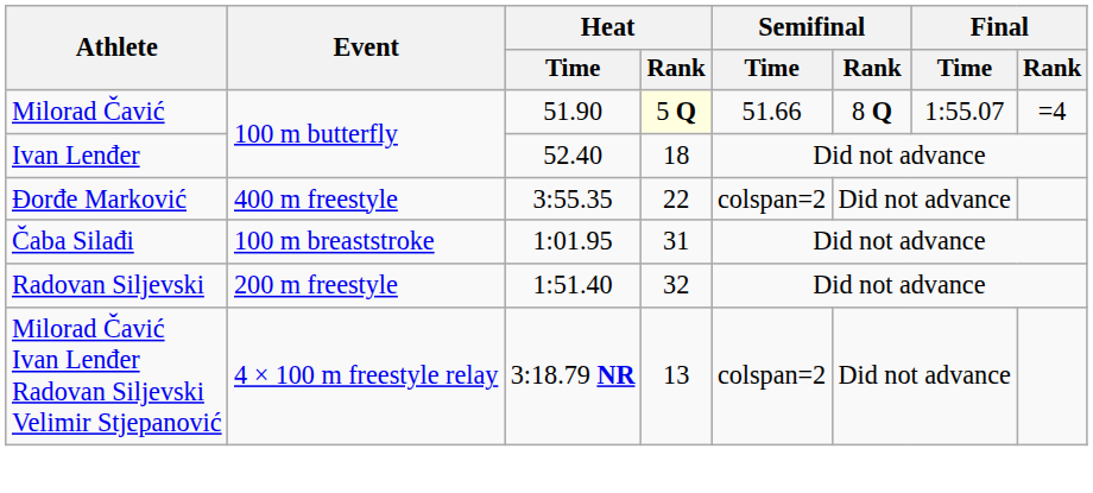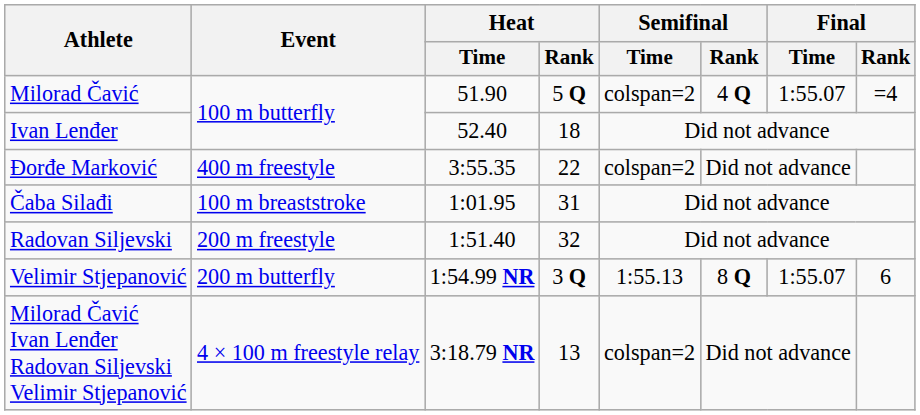Milorad Čavić | Heat / Rank: lightyellow background -> no background
Milorad Čavić | Semifinal / Time: 51.66 -> colspan=2
Milorad Čavić | Semifinal / Rank: 8 Q -> 4 Q
+ row: Velimir Stjepanović | 200 m butterfly | 1:54.99 NR | 3 Q | 1:55.13 | 8 Q | 1:55.07 | 6
